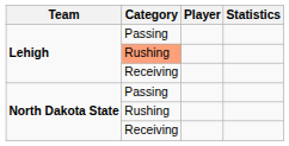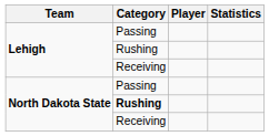Lehigh / Rushing | Category: lightsalmon background -> no background
North Dakota State / Rushing | Category: normal -> bold
